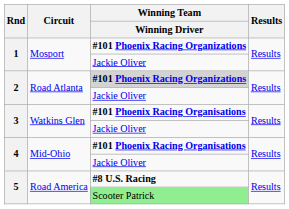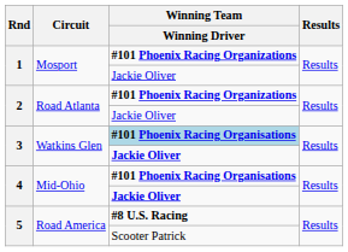2 / #101 Phoenix Racing Organizations | Winning Team / Winning Driver: lightgrey background -> no background
3 / #101 Phoenix Racing Organisations | Winning Team / Winning Driver: no background -> lightblue background
3 / Jackie Oliver | Winning Team / Winning Driver: normal -> bold
4 / Jackie Oliver | Winning Team / Winning Driver: normal -> bold
5 / Scooter Patrick | Winning Team / Winning Driver: lightgreen background -> no background
